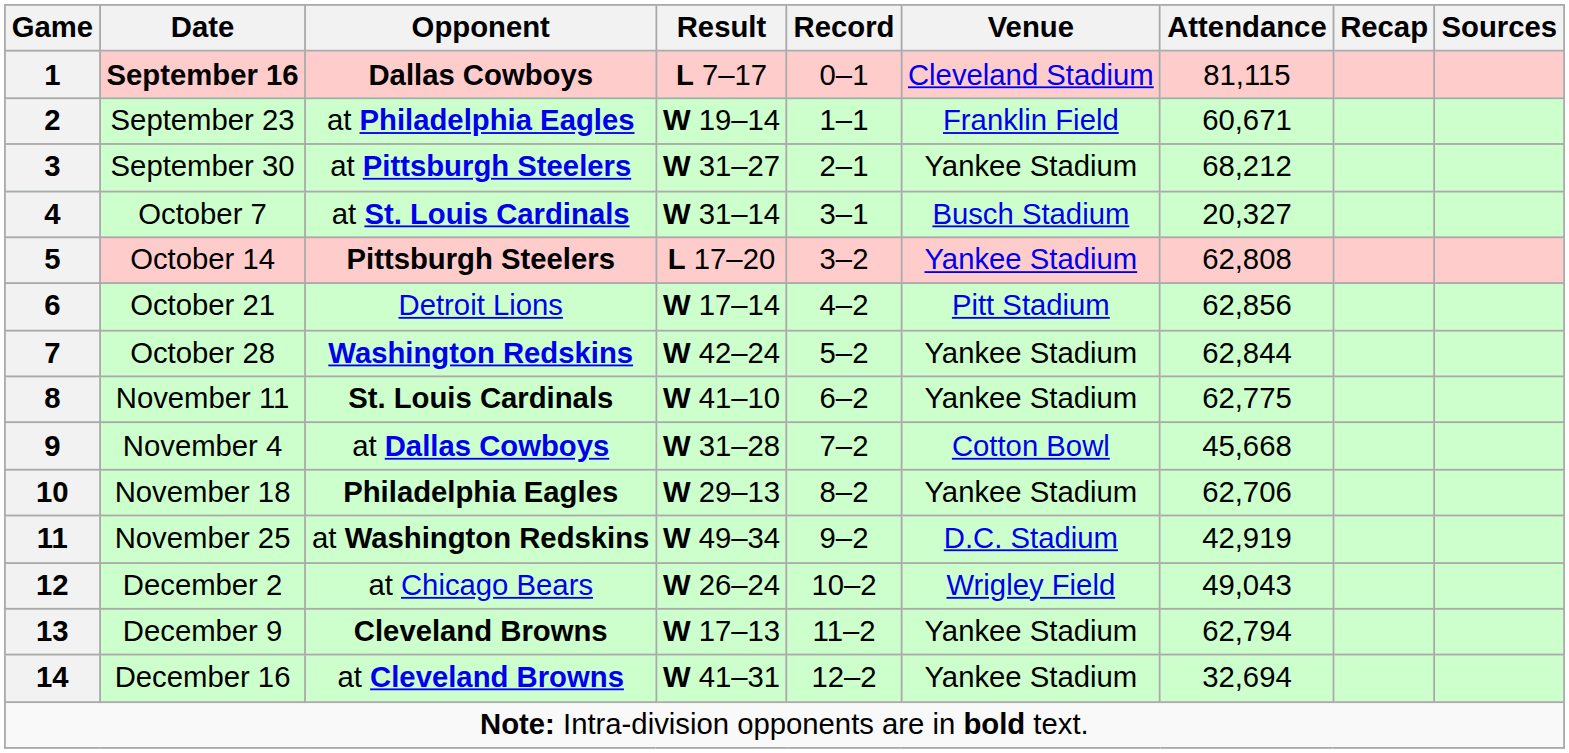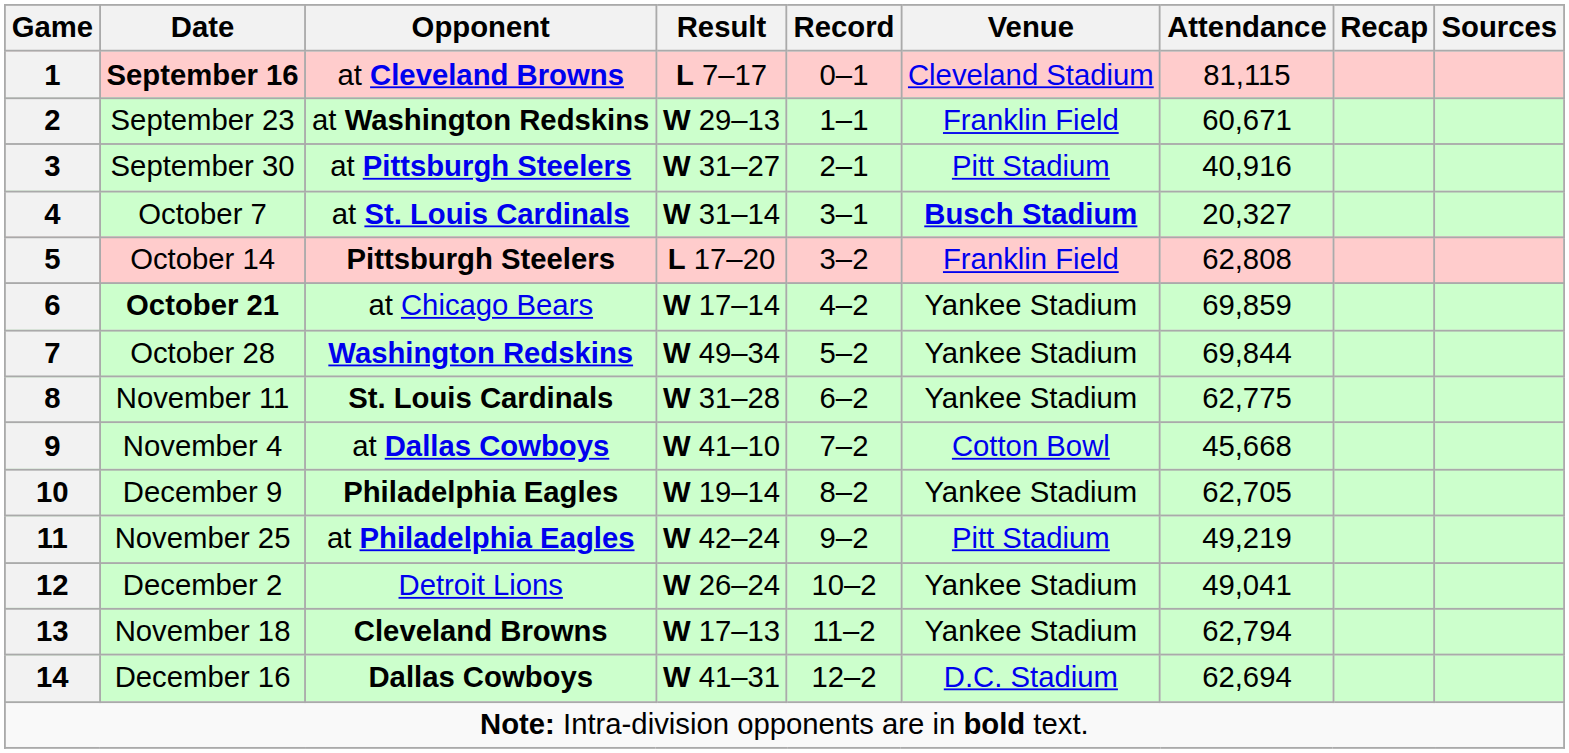1 | Opponent: Dallas Cowboys -> at Cleveland Browns
2 | Opponent: at Philadelphia Eagles -> at Washington Redskins
2 | Result: W 19–14 -> W 29–13
3 | Venue: Yankee Stadium -> Pitt Stadium
3 | Attendance: 68,212 -> 40,916
4 | Venue: normal -> bold
5 | Venue: Yankee Stadium -> Franklin Field
6 | Date: normal -> bold
6 | Opponent: Detroit Lions -> at Chicago Bears
6 | Venue: Pitt Stadium -> Yankee Stadium
6 | Attendance: 62,856 -> 69,859
7 | Result: W 42–24 -> W 49–34
7 | Attendance: 62,844 -> 69,844
8 | Result: W 41–10 -> W 31–28
9 | Result: W 31–28 -> W 41–10
10 | Date: November 18 -> December 9
10 | Result: W 29–13 -> W 19–14
10 | Attendance: 62,706 -> 62,705
11 | Opponent: at Washington Redskins -> at Philadelphia Eagles
11 | Result: W 49–34 -> W 42–24
11 | Venue: D.C. Stadium -> Pitt Stadium
11 | Attendance: 42,919 -> 49,219
12 | Opponent: at Chicago Bears -> Detroit Lions
12 | Venue: Wrigley Field -> Yankee Stadium
12 | Attendance: 49,043 -> 49,041
13 | Date: December 9 -> November 18
14 | Opponent: at Cleveland Browns -> Dallas Cowboys
14 | Venue: Yankee Stadium -> D.C. Stadium
14 | Attendance: 32,694 -> 62,694
